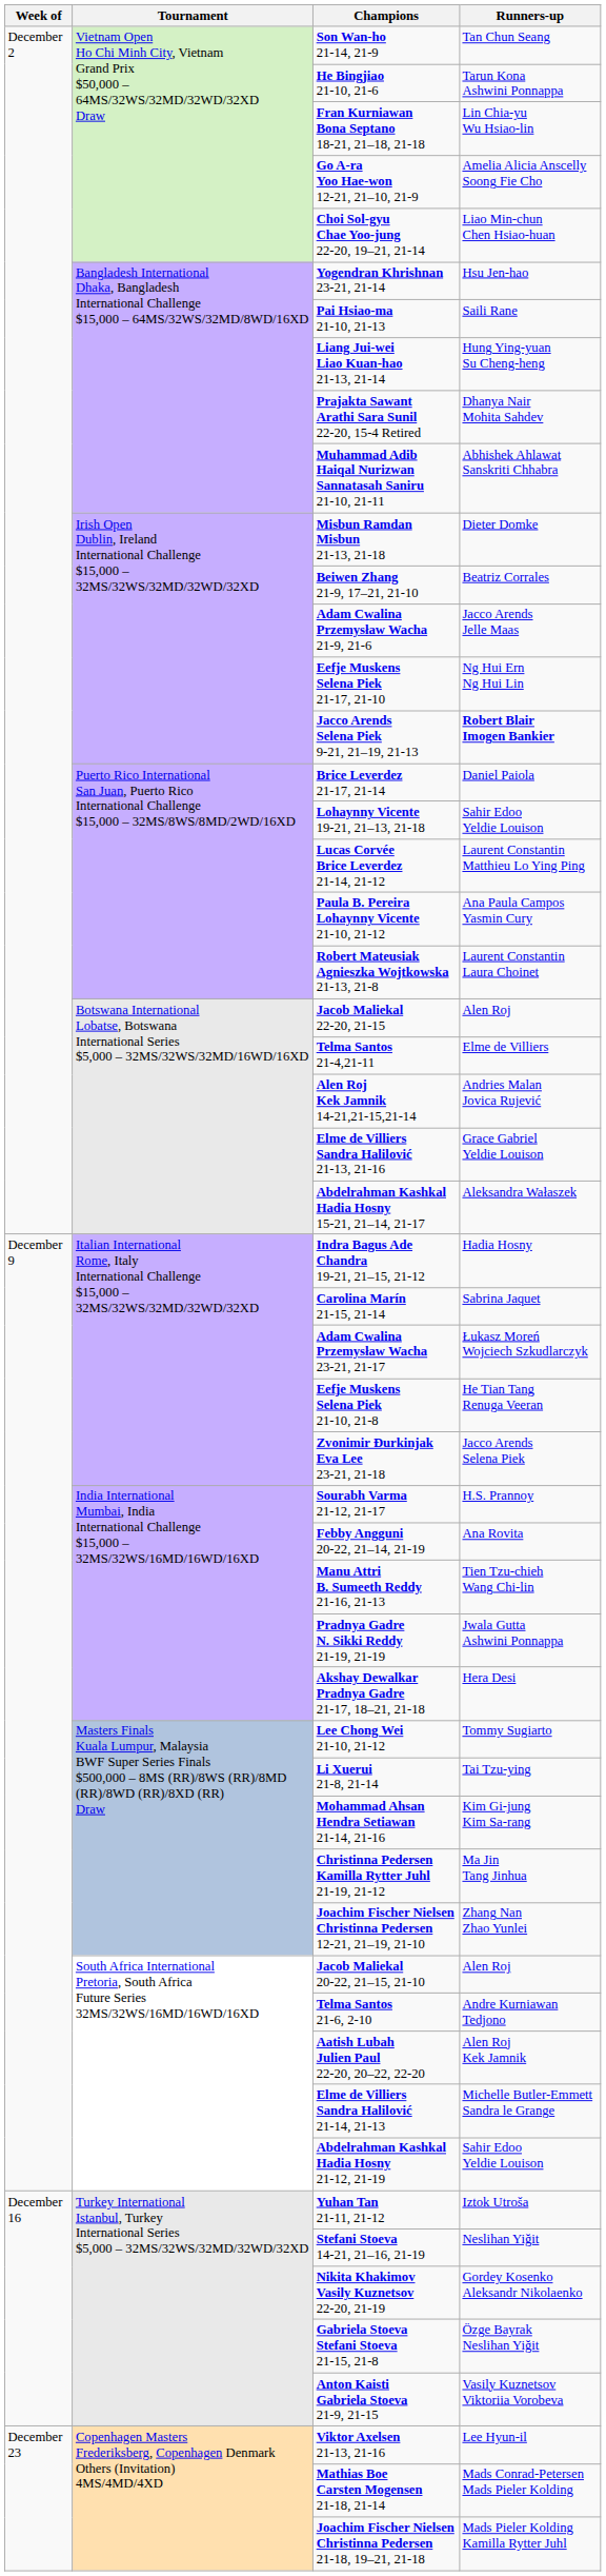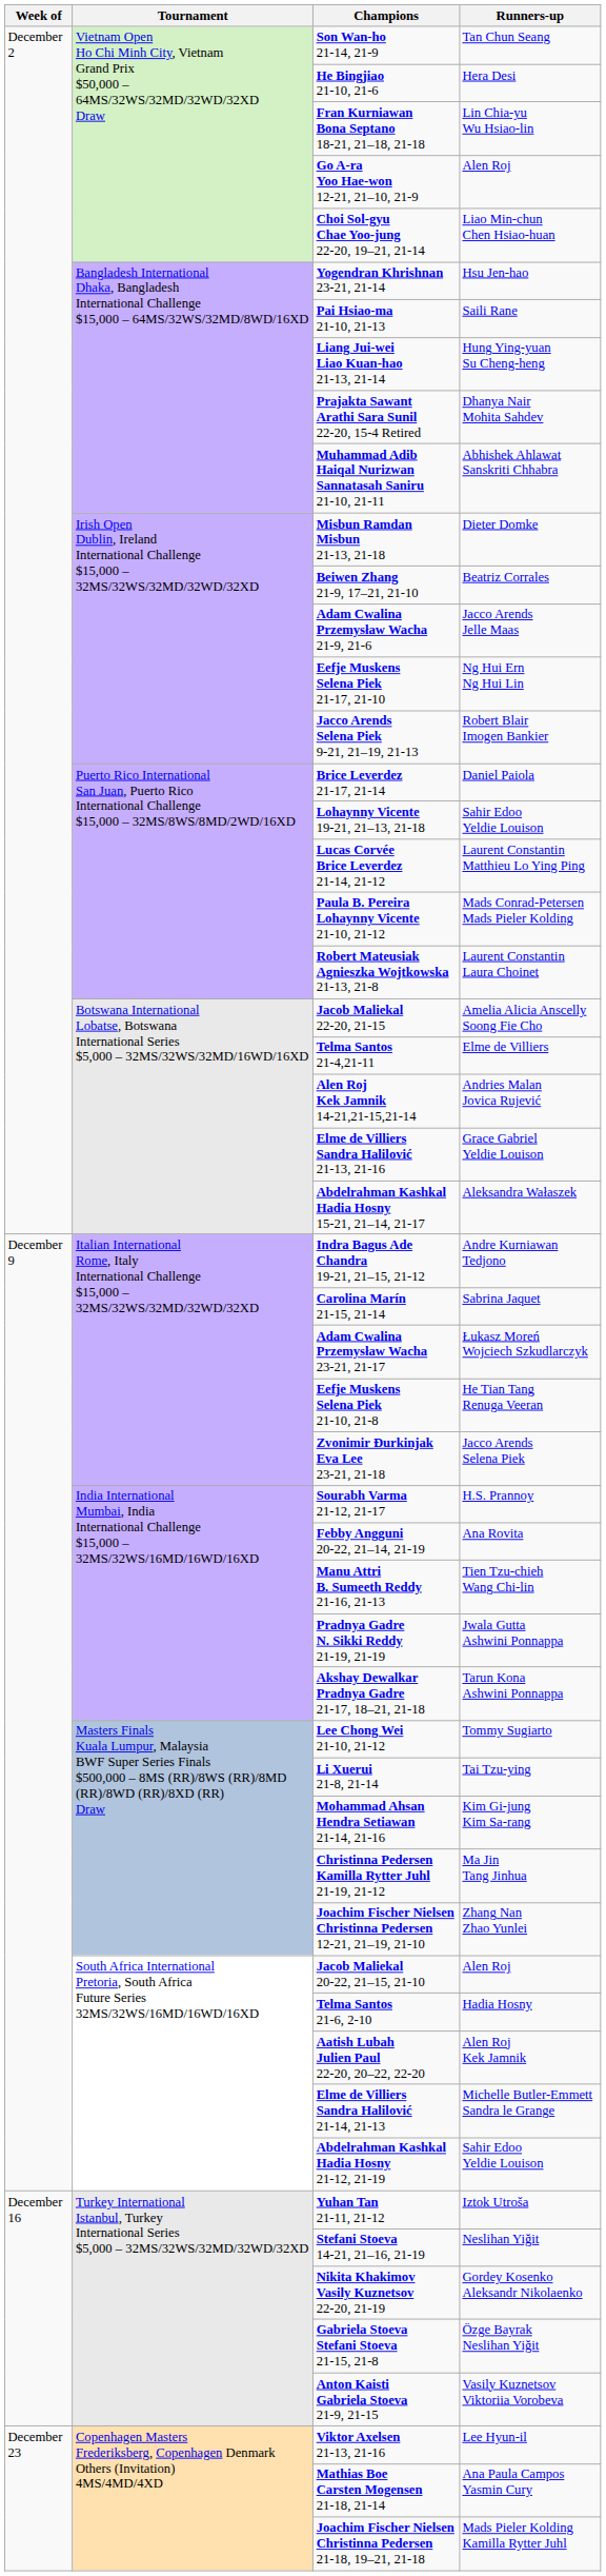He Bingjiao 21-10, 21-6 | Runners-up: Tarun Kona Ashwini Ponnappa -> Hera Desi
Go A-ra Yoo Hae-won 12-21, 21–10, 21-9 | Runners-up: Amelia Alicia Anscelly Soong Fie Cho -> Alen Roj
Jacco Arends Selena Piek 9-21, 21–19, 21-13 | Runners-up: bold -> normal
Paula B. Pereira Lohaynny Vicente 21-10, 21-12 | Runners-up: Ana Paula Campos Yasmin Cury -> Mads Conrad-Petersen Mads Pieler Kolding
Jacob Maliekal 22-20, 21-15 | Runners-up: Alen Roj -> Amelia Alicia Anscelly Soong Fie Cho
Indra Bagus Ade Chandra 19-21, 21–15, 21-12 | Runners-up: Hadia Hosny -> Andre Kurniawan Tedjono
Akshay Dewalkar Pradnya Gadre 21-17, 18–21, 21-18 | Runners-up: Hera Desi -> Tarun Kona Ashwini Ponnappa
Telma Santos 21-6, 2-10 | Runners-up: Andre Kurniawan Tedjono -> Hadia Hosny
Mathias Boe Carsten Mogensen 21-18, 21-14 | Runners-up: Mads Conrad-Petersen Mads Pieler Kolding -> Ana Paula Campos Yasmin Cury
